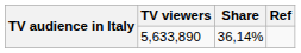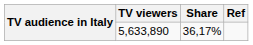row 2 | Share: 36,14% -> 36,17%
